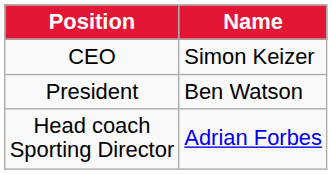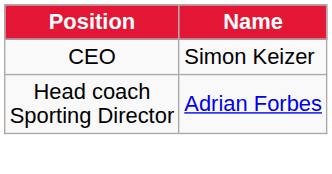- row: President | Ben Watson
